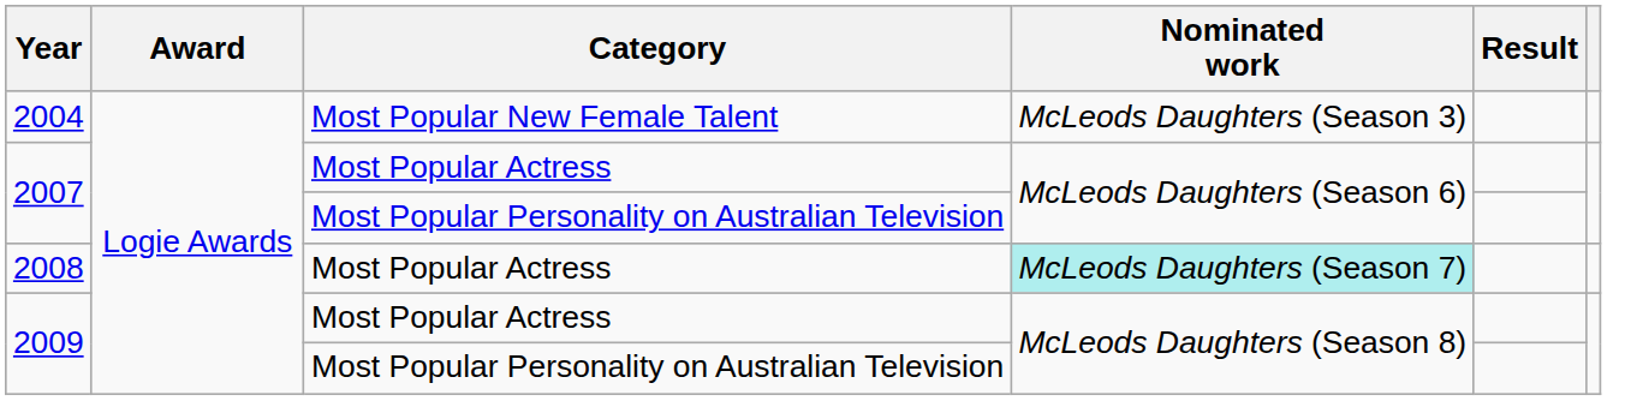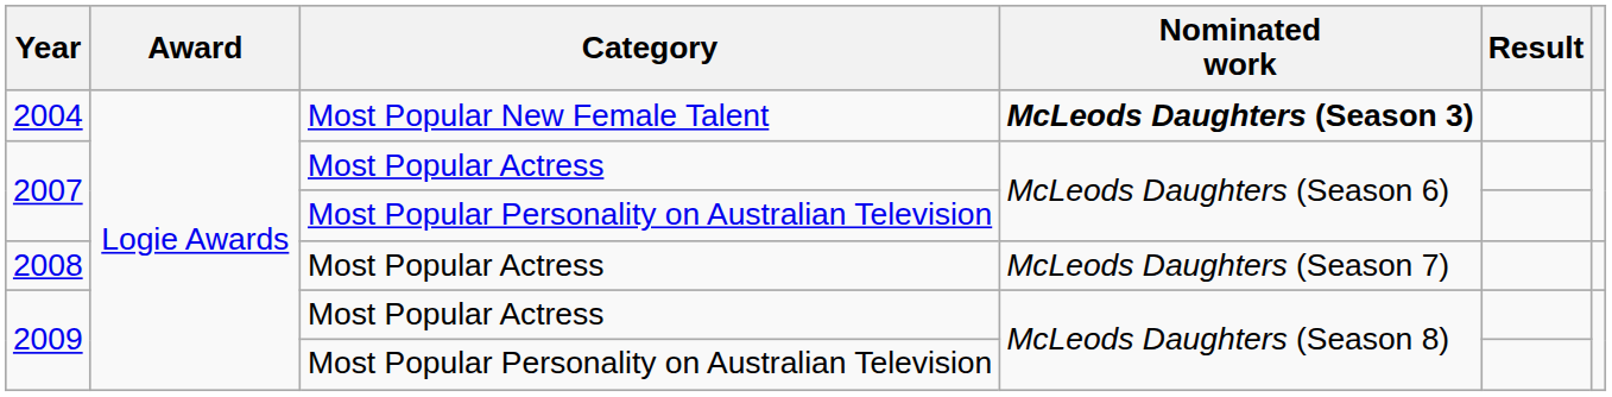2004 | Nominated work: normal -> bold
2008 | Nominated work: paleturquoise background -> no background
